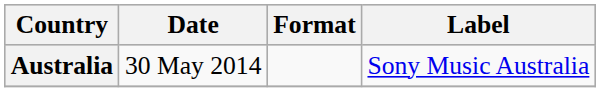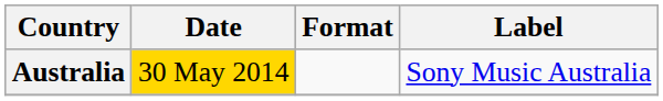Australia | Date: no background -> gold background
